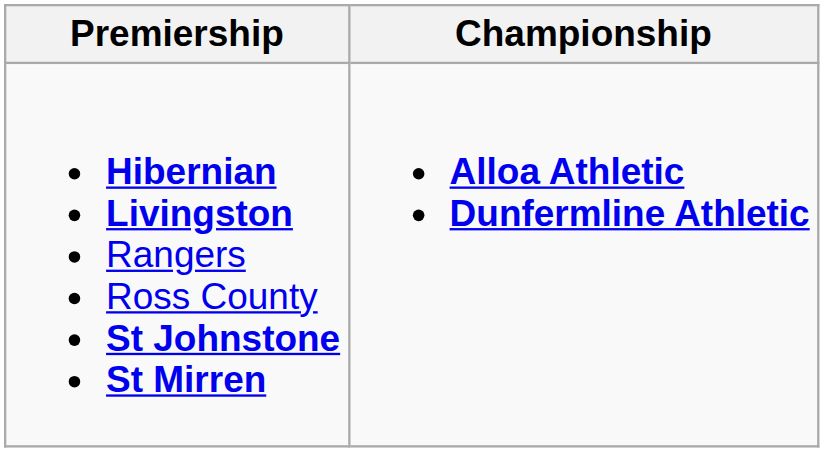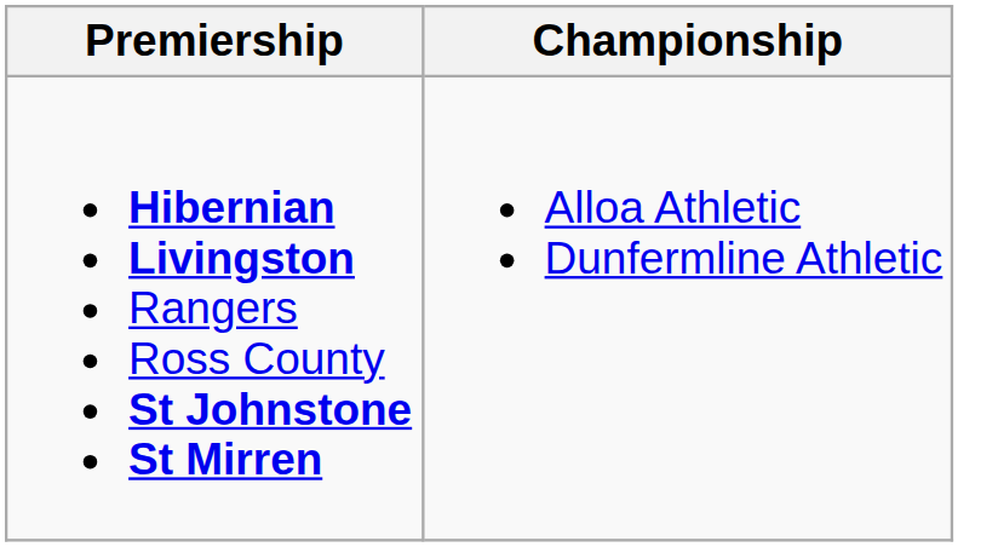row 2 | Championship: bold -> normal
